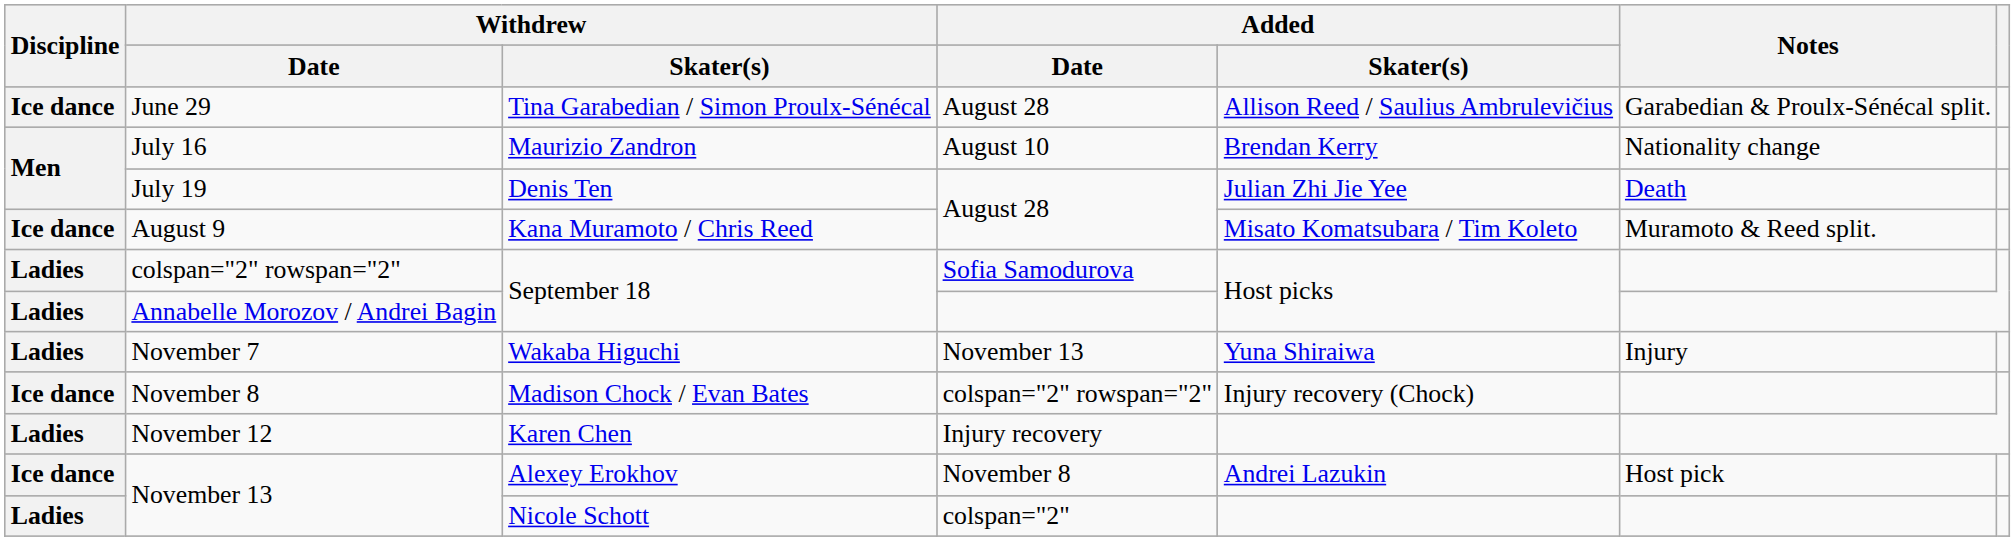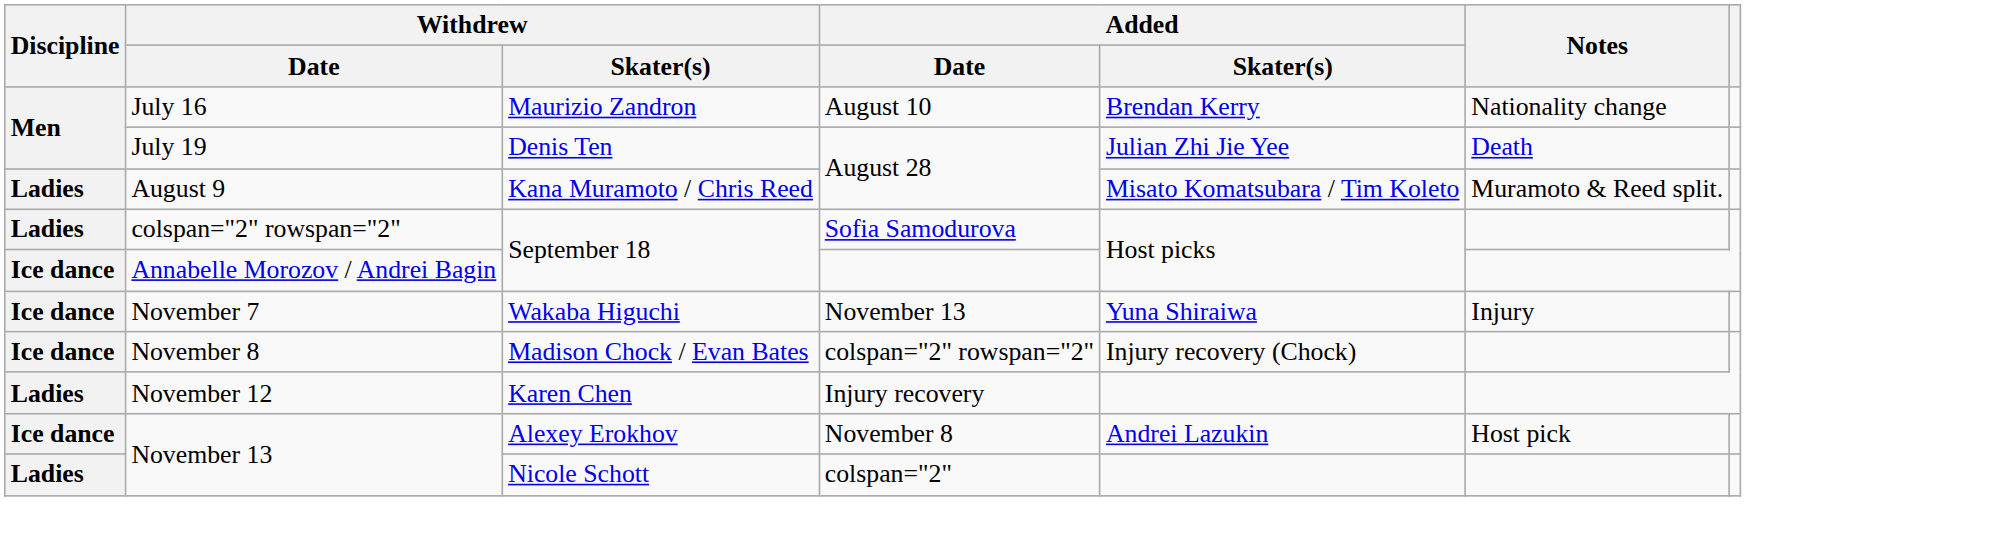- row: Ice dance | June 29 | Tina Garabedian / Simon Proulx-Sénécal | August 28 | Allison Reed / Saulius Ambrulevičius | Garabedian & Proulx-Sénécal split.
August 9 | Discipline: Ice dance -> Ladies
Annabelle Morozov / Andrei Bagin | Discipline: Ladies -> Ice dance
November 7 | Discipline: Ladies -> Ice dance
